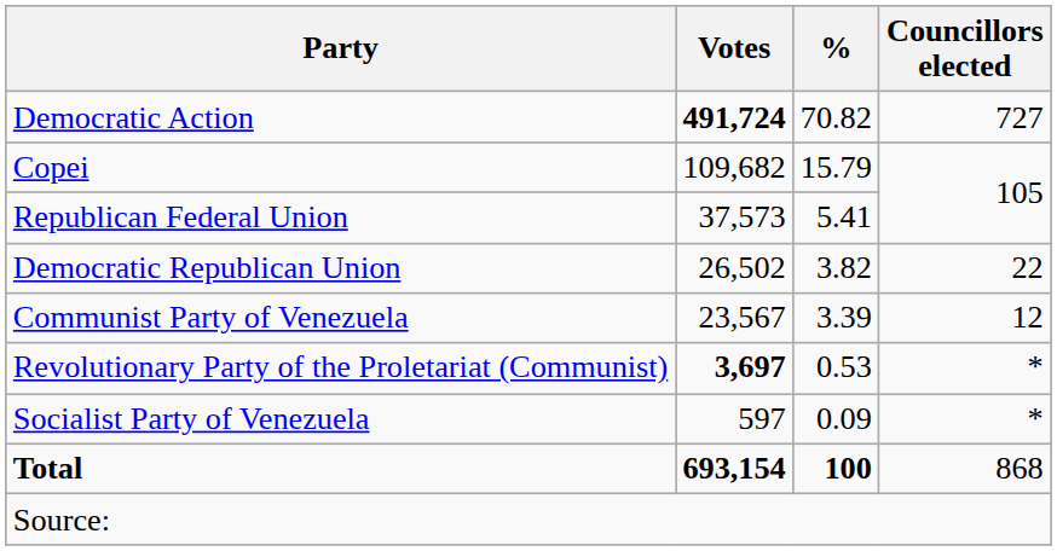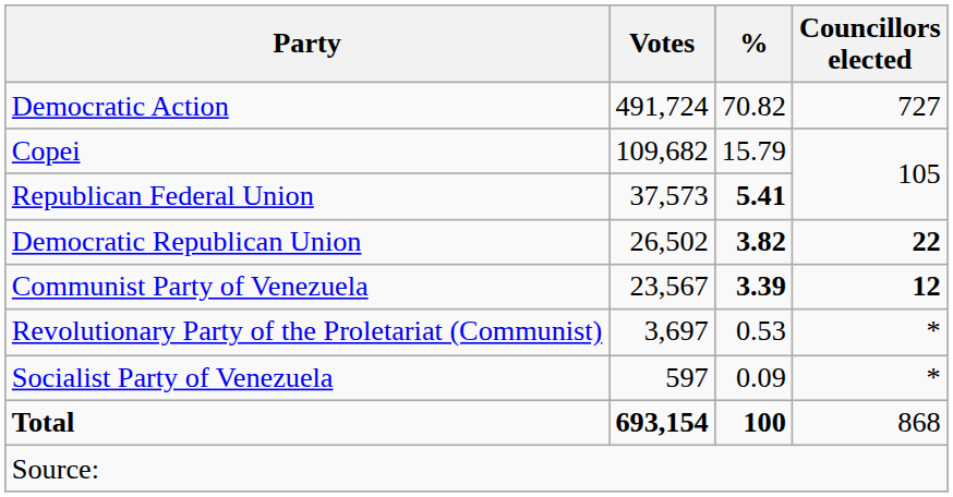Democratic Action | Votes: bold -> normal
Republican Federal Union | %: normal -> bold
Democratic Republican Union | %: normal -> bold
Democratic Republican Union | Councillors elected: normal -> bold
Communist Party of Venezuela | %: normal -> bold
Communist Party of Venezuela | Councillors elected: normal -> bold
Revolutionary Party of the Proletariat (Communist) | Votes: bold -> normal
